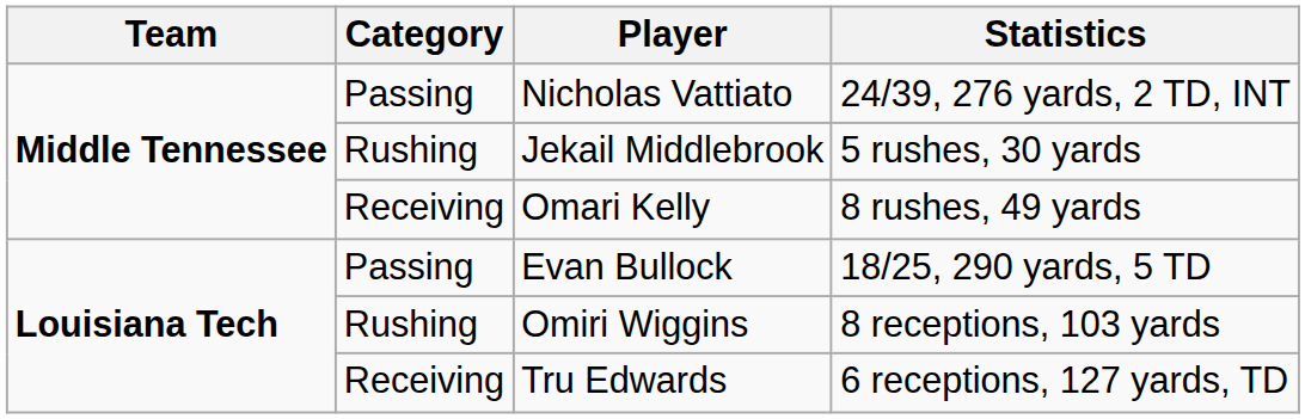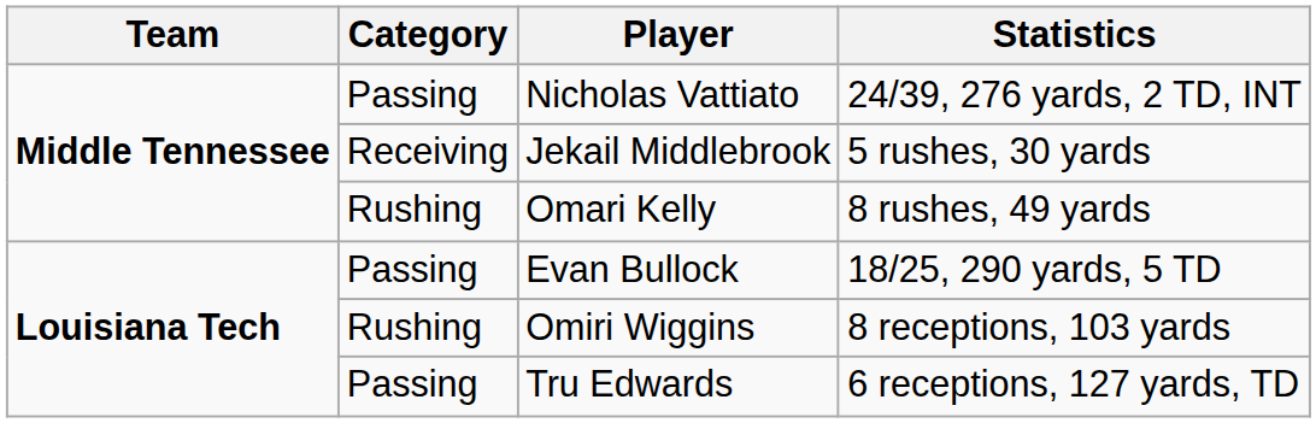Jekail Middlebrook | Category: Rushing -> Receiving
Omari Kelly | Category: Receiving -> Rushing
Tru Edwards | Category: Receiving -> Passing
